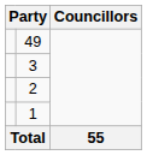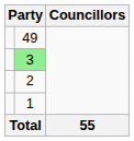3 | column 2: no background -> lightgreen background
